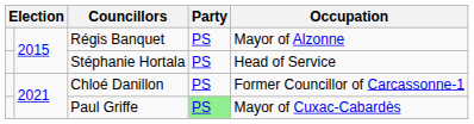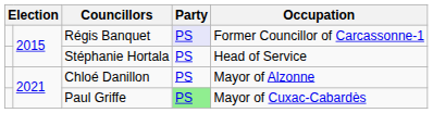Régis Banquet | Party: no background -> lavender background
Régis Banquet | Occupation: Mayor of Alzonne -> Former Councillor of Carcassonne-1
Chloé Danillon | Occupation: Former Councillor of Carcassonne-1 -> Mayor of Alzonne
